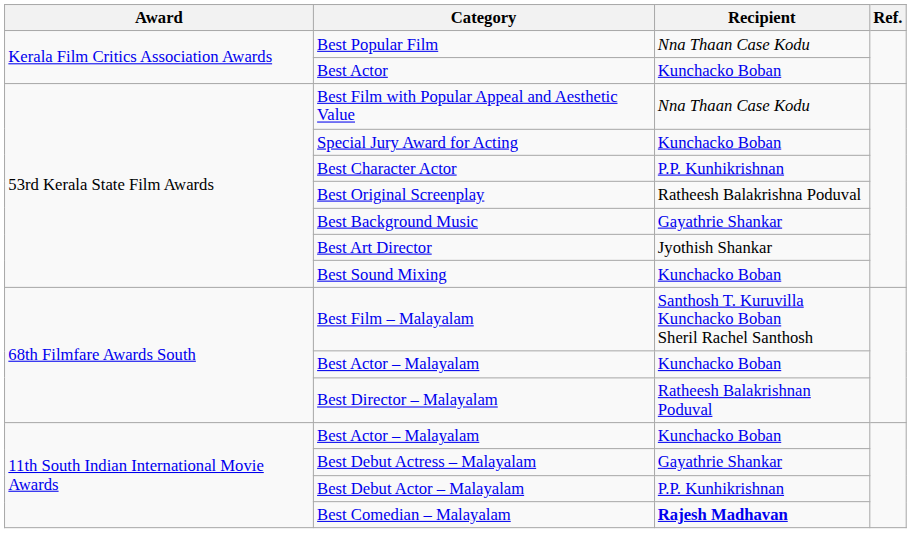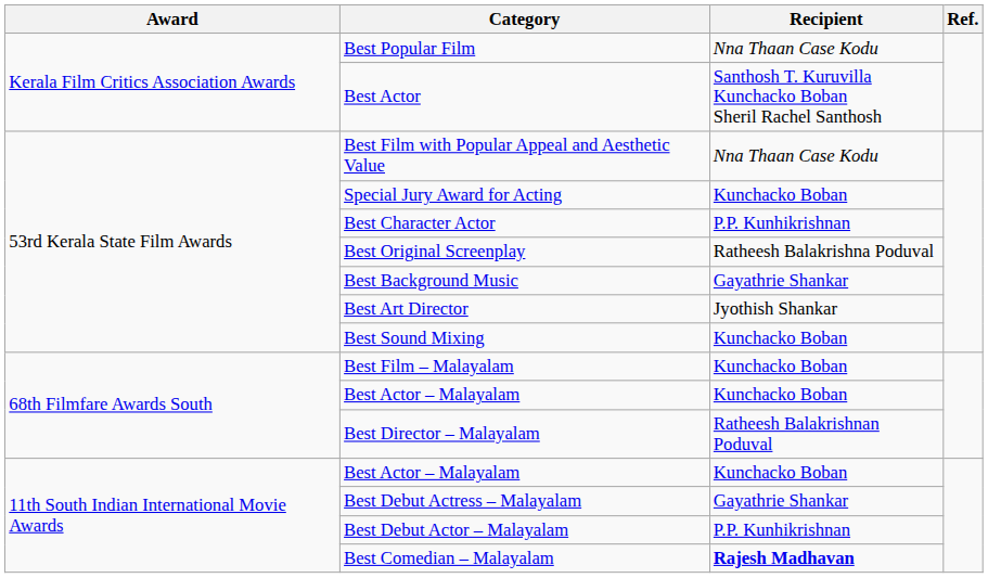Best Actor | Recipient: Kunchacko Boban -> Santhosh T. Kuruvilla Kunchacko Boban Sheril Rachel Santhosh
Best Film – Malayalam | Recipient: Santhosh T. Kuruvilla Kunchacko Boban Sheril Rachel Santhosh -> Kunchacko Boban
